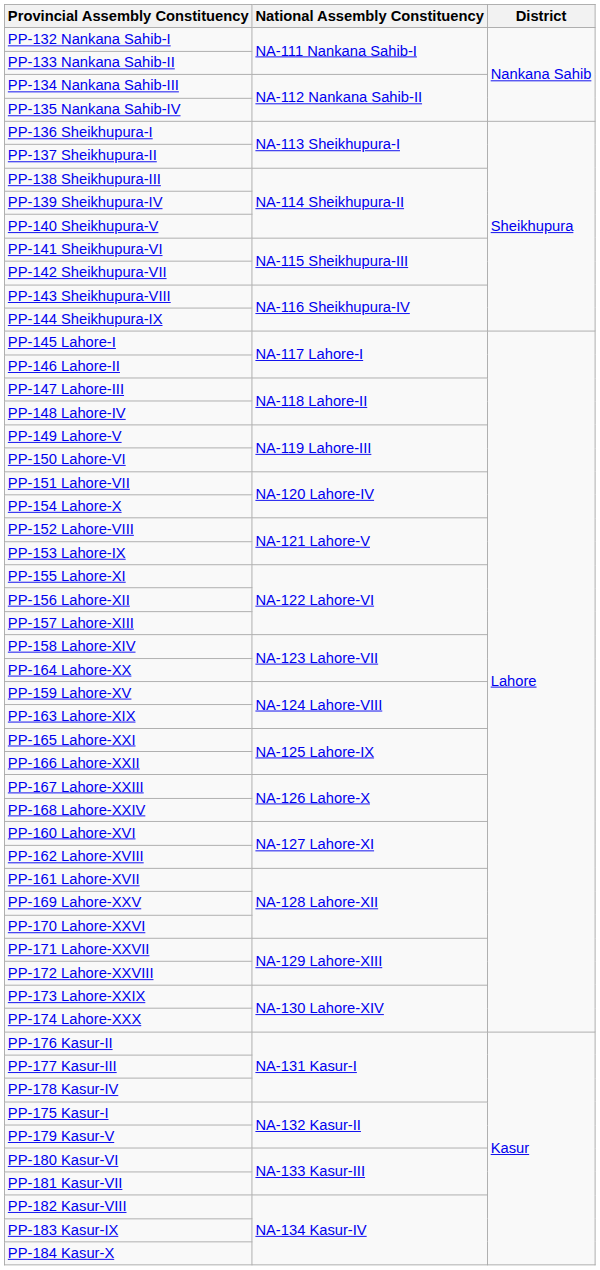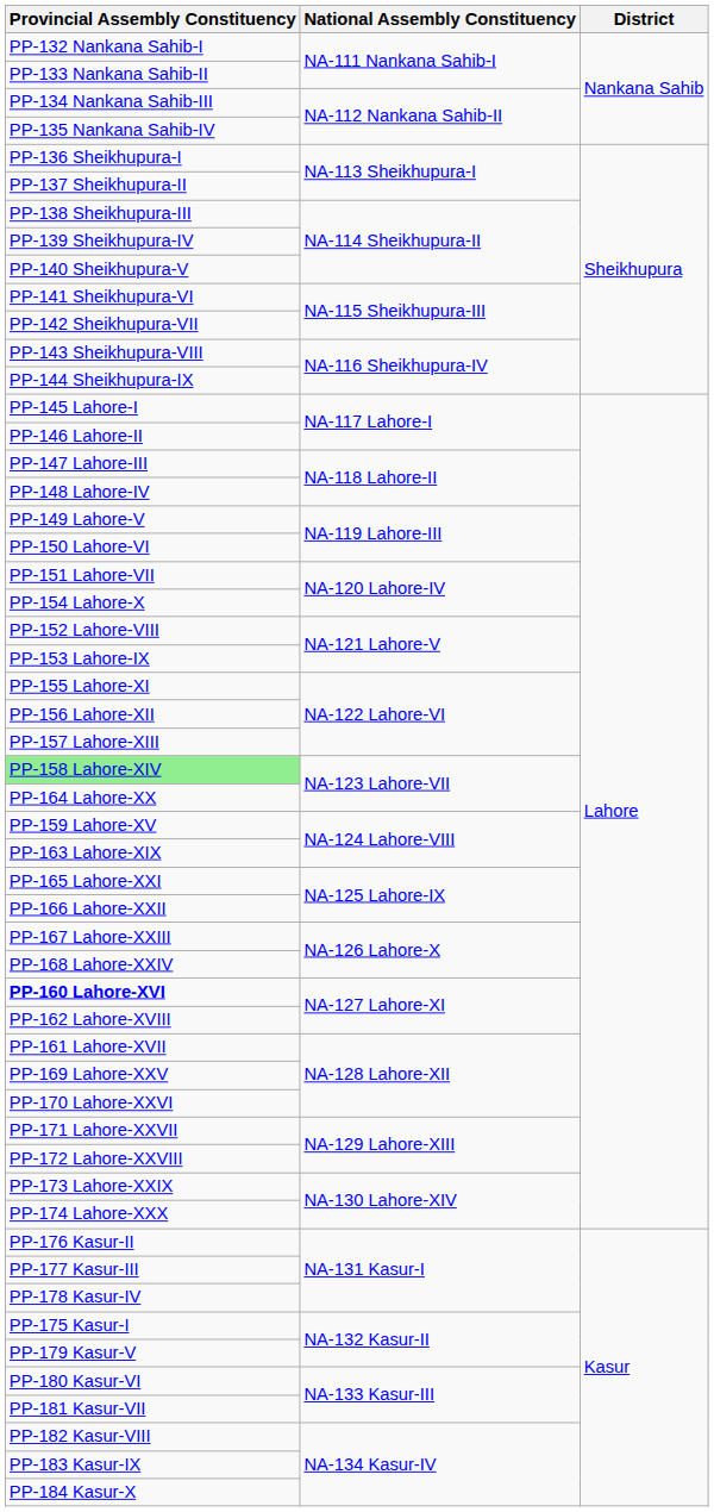PP-158 Lahore-XIV | Provincial Assembly Constituency: no background -> lightgreen background
PP-160 Lahore-XVI | Provincial Assembly Constituency: normal -> bold
